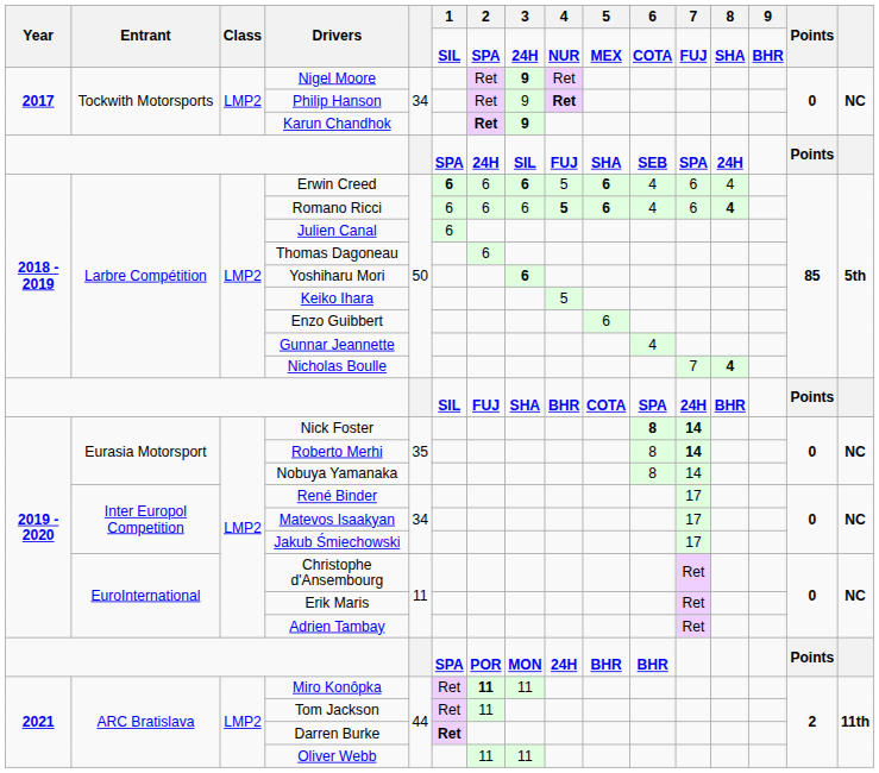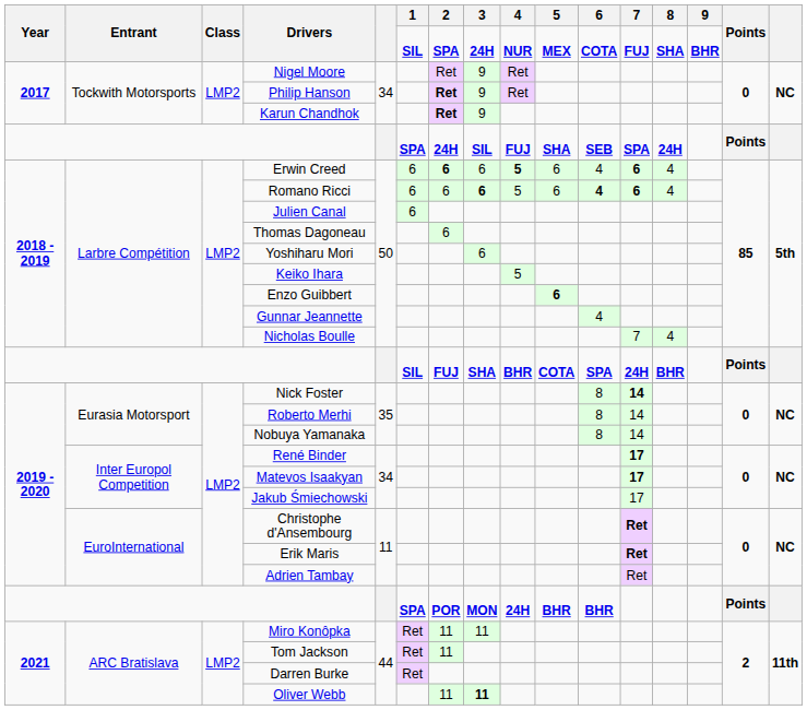Nigel Moore | 3: bold -> normal
Philip Hanson | 2: normal -> bold
Philip Hanson | 4: bold -> normal
Karun Chandhok | 3: bold -> normal
Erwin Creed | 1: bold -> normal
Erwin Creed | 2: normal -> bold
Erwin Creed | 3: bold -> normal
Erwin Creed | 4: normal -> bold
Erwin Creed | 5: bold -> normal
Erwin Creed | 7: normal -> bold
Romano Ricci | 3: normal -> bold
Romano Ricci | 4: bold -> normal
Romano Ricci | 5: bold -> normal
Romano Ricci | 6: normal -> bold
Romano Ricci | 7: normal -> bold
Romano Ricci | 8: bold -> normal
Yoshiharu Mori | 3: bold -> normal
Enzo Guibbert | 5: normal -> bold
Nicholas Boulle | 8: bold -> normal
Nick Foster | 6: bold -> normal
Roberto Merhi | 7: bold -> normal
René Binder | 7: normal -> bold
Matevos Isaakyan | 7: normal -> bold
Christophe d'Ansembourg | 7: normal -> bold
Erik Maris | 7: normal -> bold
Miro Konôpka | 2: bold -> normal
Darren Burke | 1: bold -> normal
Oliver Webb | 3: normal -> bold
